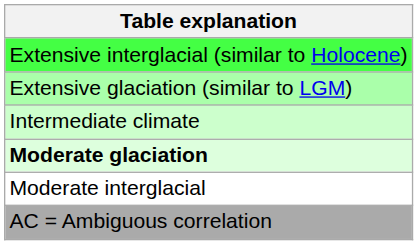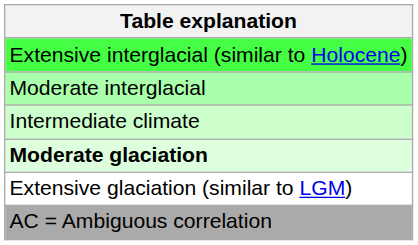row 3 | column 1: Extensive glaciation (similar to LGM) -> Moderate interglacial
row 6 | column 1: Moderate interglacial -> Extensive glaciation (similar to LGM)
